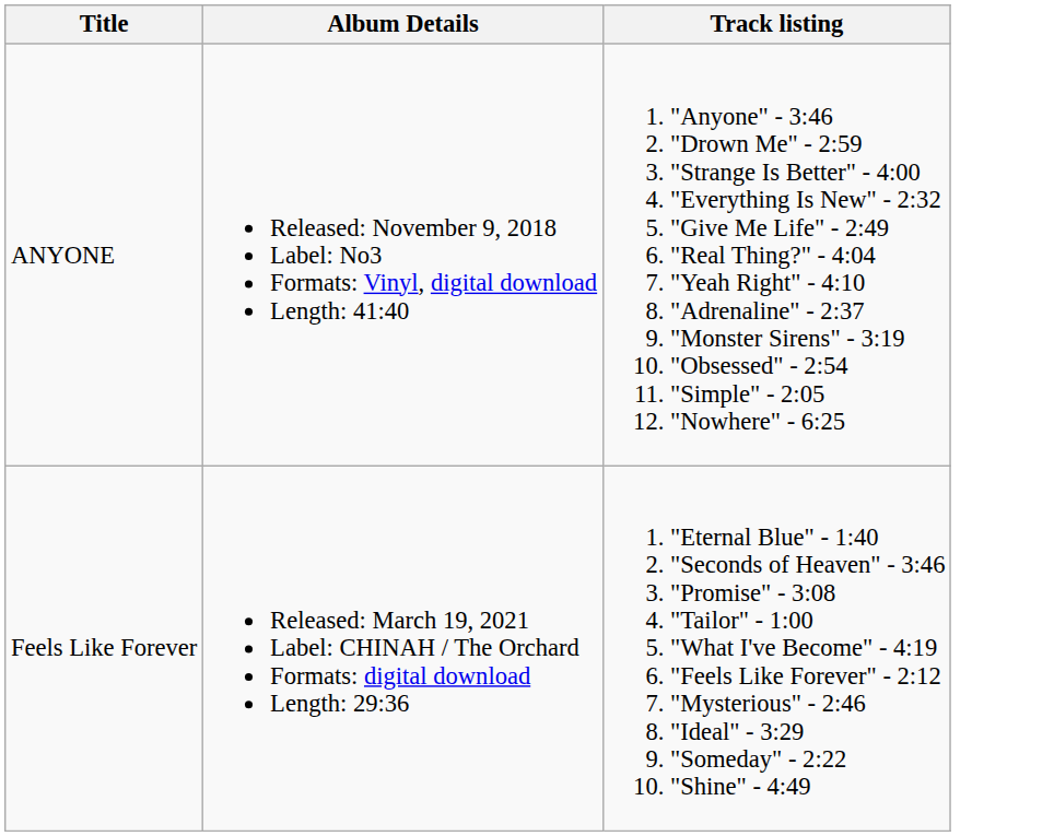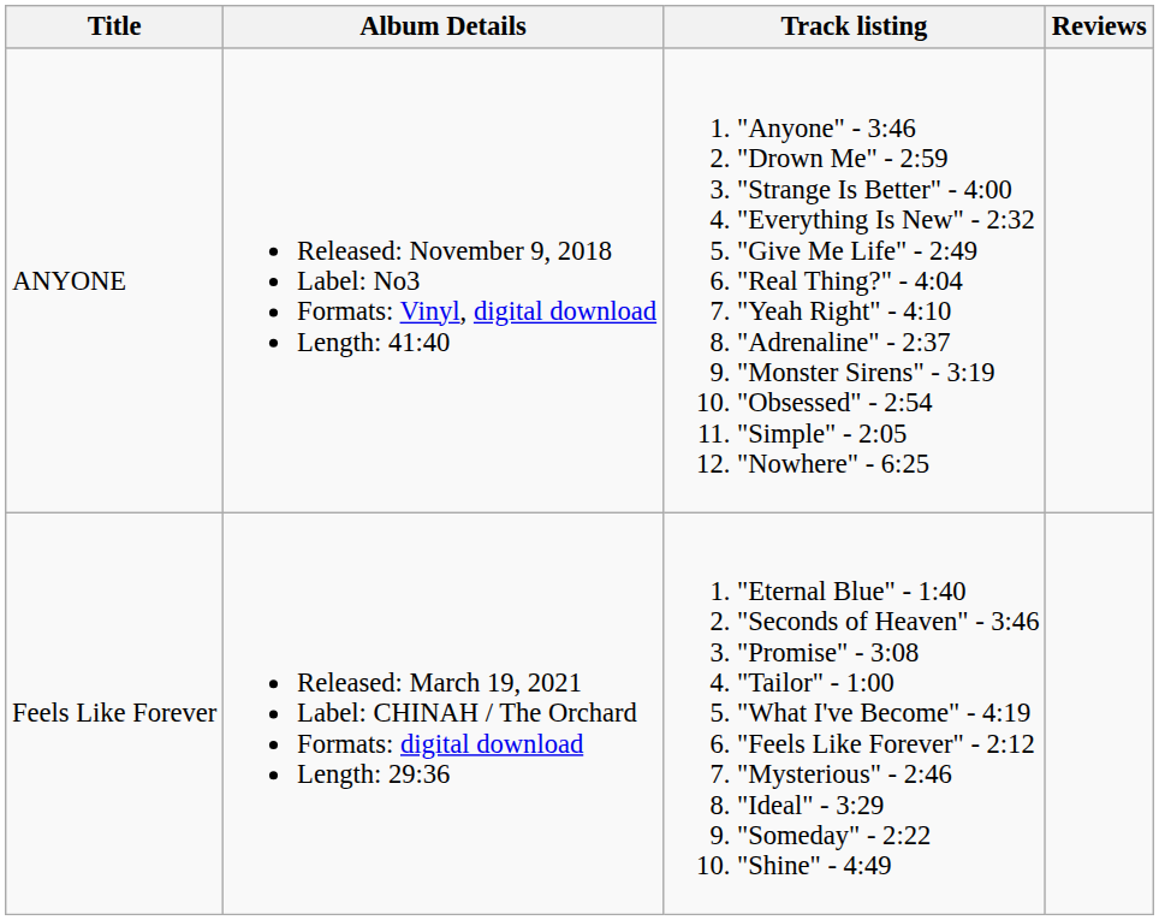+ column: Reviews
